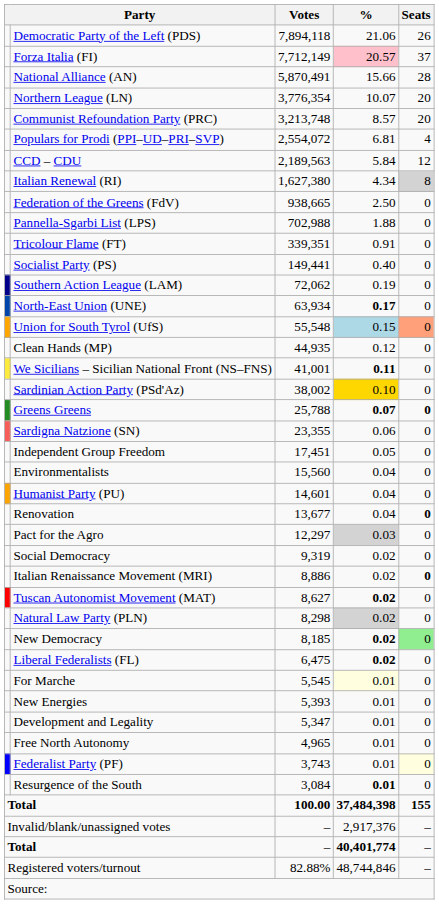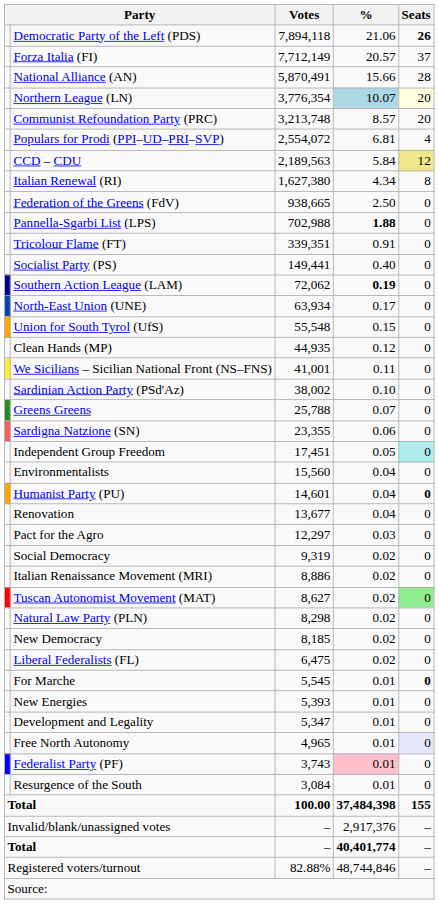Democratic Party of the Left (PDS) | Seats: normal -> bold
Forza Italia (FI) | %: pink background -> no background
Northern League (LN) | %: no background -> lightblue background
Northern League (LN) | Seats: no background -> lightyellow background
CCD – CDU | Seats: no background -> khaki background
Italian Renewal (RI) | Seats: lightgrey background -> no background
Pannella-Sgarbi List (LPS) | %: normal -> bold
Southern Action League (LAM) | %: normal -> bold
North-East Union (UNE) | %: bold -> normal
Union for South Tyrol (UfS) | %: lightblue background -> no background
Union for South Tyrol (UfS) | Seats: lightsalmon background -> no background
We Sicilians – Sicilian National Front (NS–FNS) | %: bold -> normal
Sardinian Action Party (PSd'Az) | %: gold background -> no background
Greens Greens | %: bold -> normal
Greens Greens | Seats: bold -> normal
Independent Group Freedom | Seats: no background -> paleturquoise background
Humanist Party (PU) | Seats: normal -> bold
Renovation | Seats: bold -> normal
Pact for the Agro | %: lightgrey background -> no background
Italian Renaissance Movement (MRI) | Seats: bold -> normal
Tuscan Autonomist Movement (MAT) | %: bold -> normal
Tuscan Autonomist Movement (MAT) | Seats: no background -> lightgreen background
Natural Law Party (PLN) | %: lightgrey background -> no background
New Democracy | %: bold -> normal
New Democracy | Seats: lightgreen background -> no background
Liberal Federalists (FL) | %: bold -> normal
For Marche | %: lightyellow background -> no background
For Marche | Seats: normal -> bold
Free North Autonomy | Seats: no background -> lavender background
Federalist Party (PF) | %: no background -> pink background
Federalist Party (PF) | Seats: lightyellow background -> no background
Resurgence of the South | %: bold -> normal
